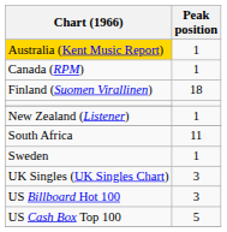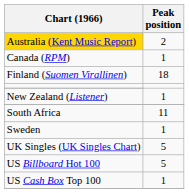row 2 | Peak position: 1 -> 2
row 9 | Peak position: 3 -> 5
row 10 | Peak position: 3 -> 5
row 11 | Peak position: 5 -> 1
